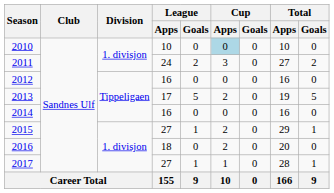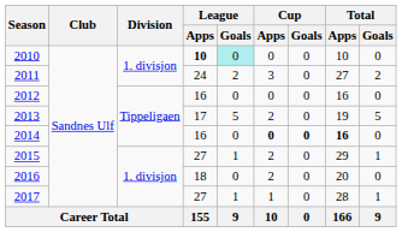2010 | League / Apps: normal -> bold
2010 | League / Goals: no background -> paleturquoise background
2010 | Cup / Apps: lightblue background -> no background
2014 | Cup / Apps: normal -> bold
2014 | Cup / Goals: normal -> bold
2014 | Total / Apps: normal -> bold
